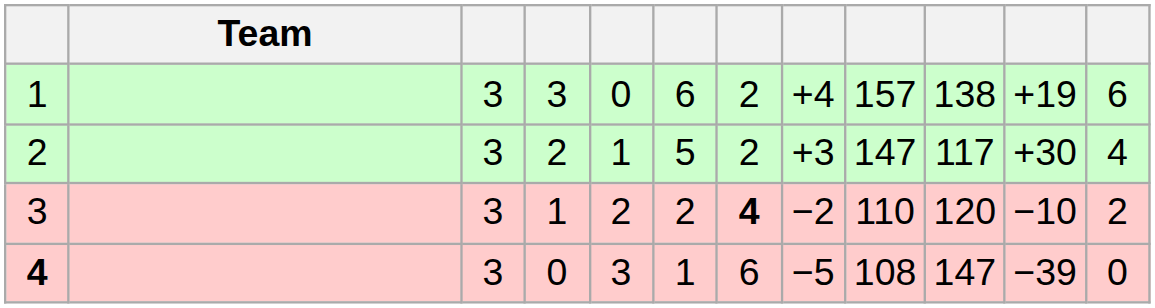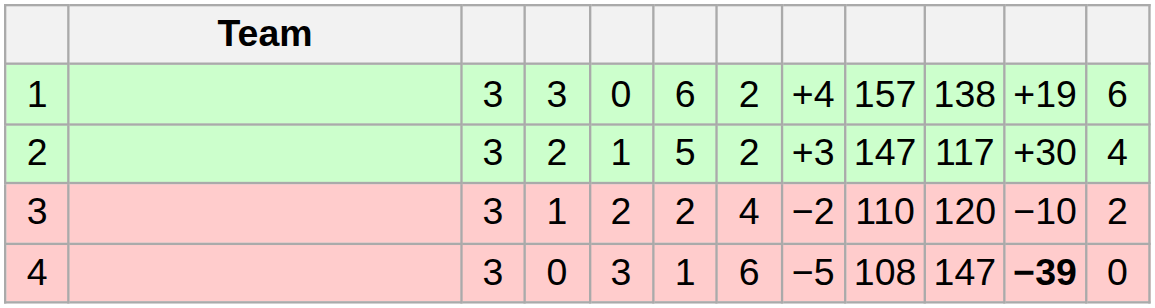row 4 | column 7: bold -> normal
row 5 | column 1: bold -> normal
row 5 | column 11: normal -> bold
